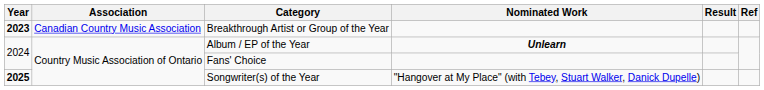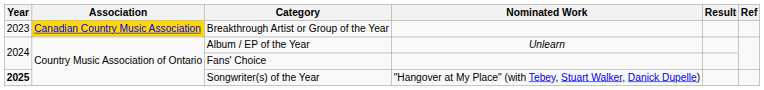Breakthrough Artist or Group of the Year | Year: bold -> normal
Breakthrough Artist or Group of the Year | Association: no background -> gold background
Album / EP of the Year | Nominated Work: bold -> normal
